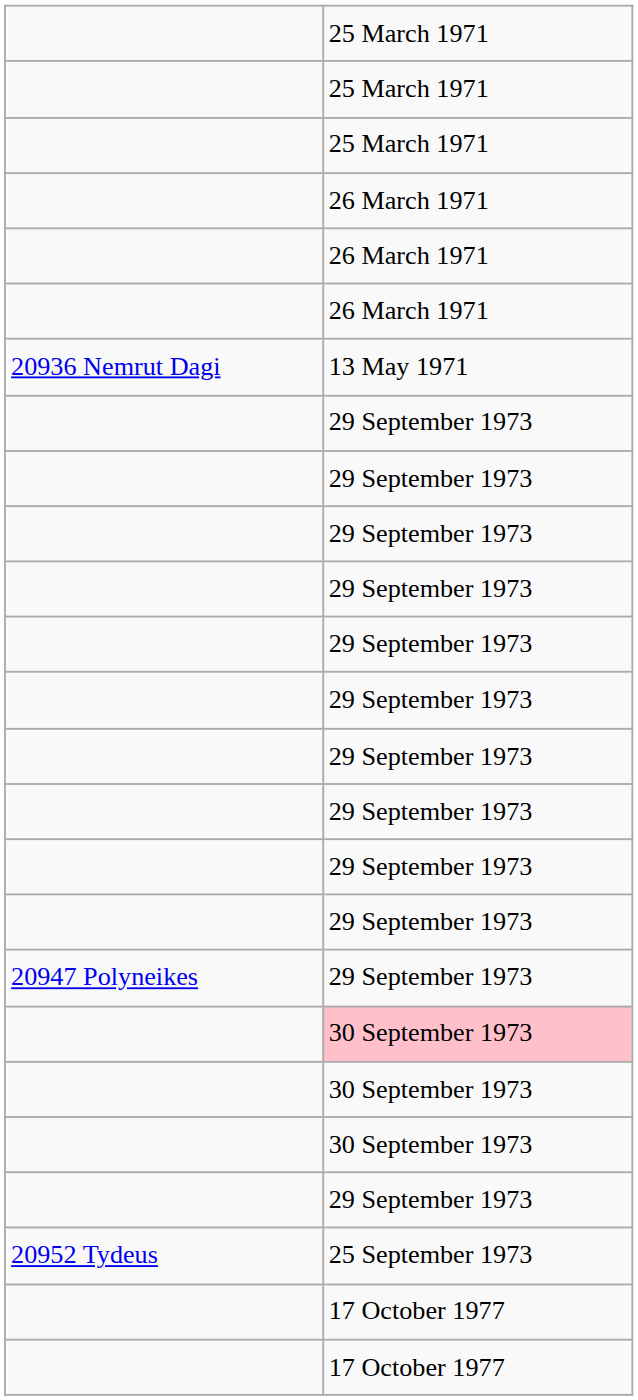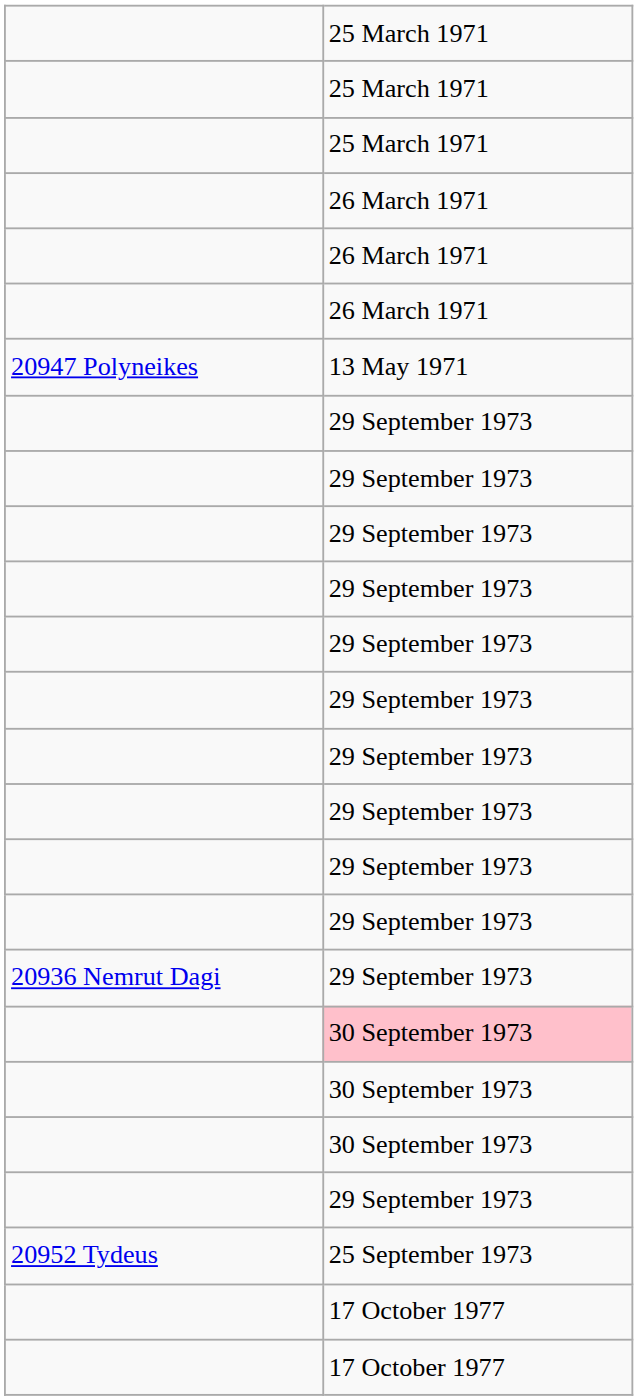row 7 | column 1: 20936 Nemrut Dagi -> 20947 Polyneikes
row 18 | column 1: 20947 Polyneikes -> 20936 Nemrut Dagi
